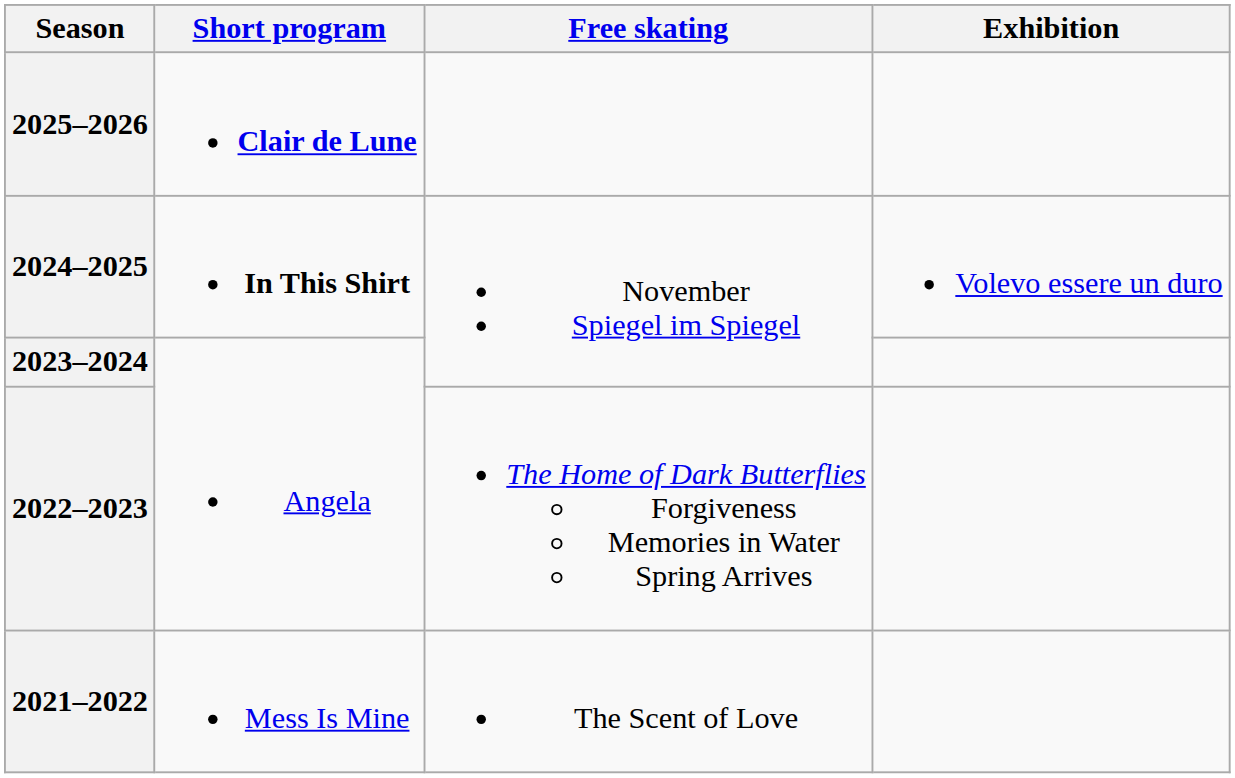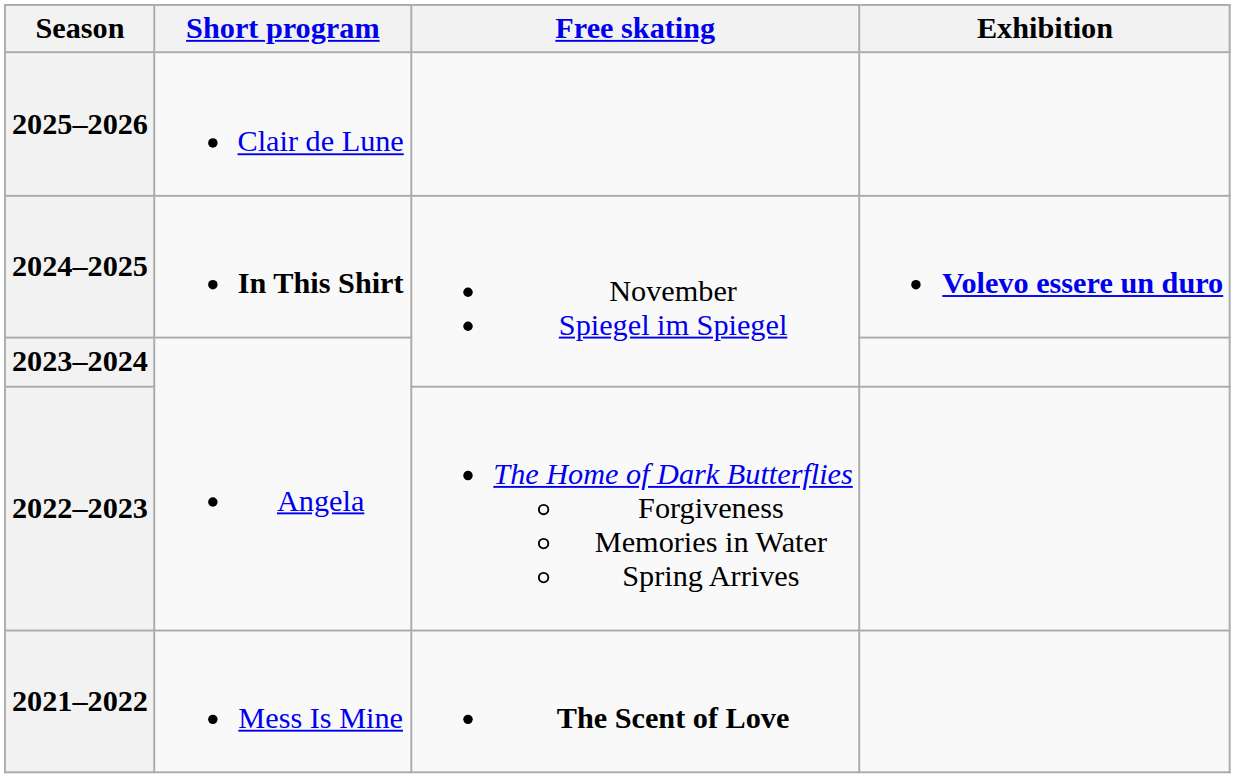2025–2026 | Short program: bold -> normal
2024–2025 | Exhibition: normal -> bold
2021–2022 | Free skating: normal -> bold
